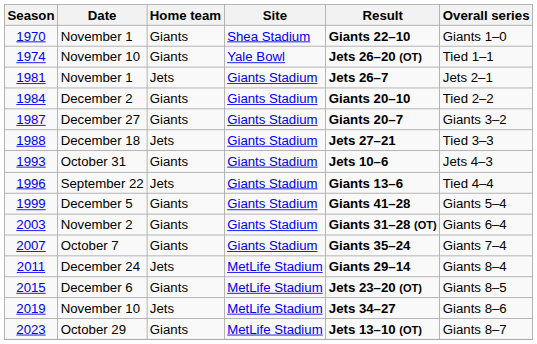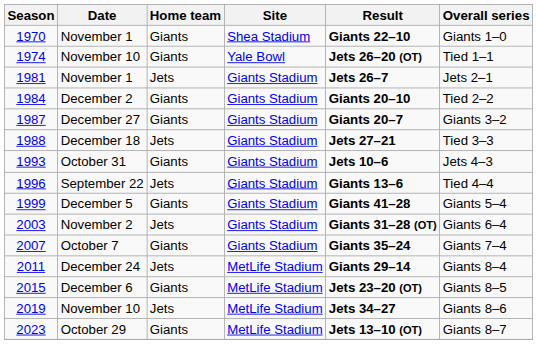2003 | Home team: Giants -> Jets
